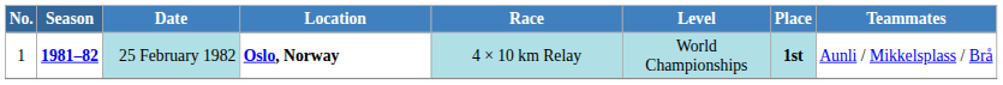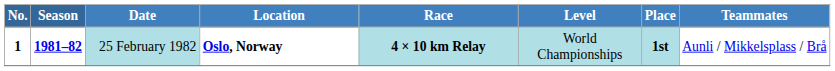25 February 1982 | No.: normal -> bold
25 February 1982 | Race: normal -> bold
